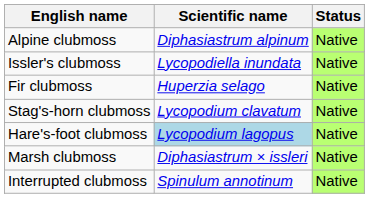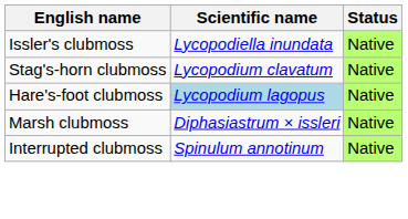- row: Alpine clubmoss | Diphasiastrum alpinum | Native
- row: Fir clubmoss | Huperzia selago | Native
